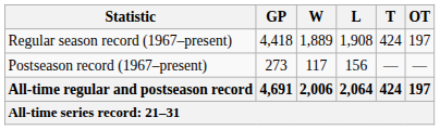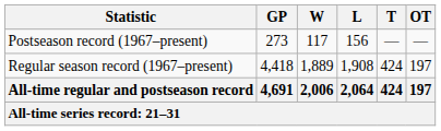rows swapped: Regular season record (1967–present) <-> Postseason record (1967–present)
